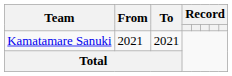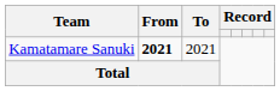Kamatamare Sanuki | From: normal -> bold
